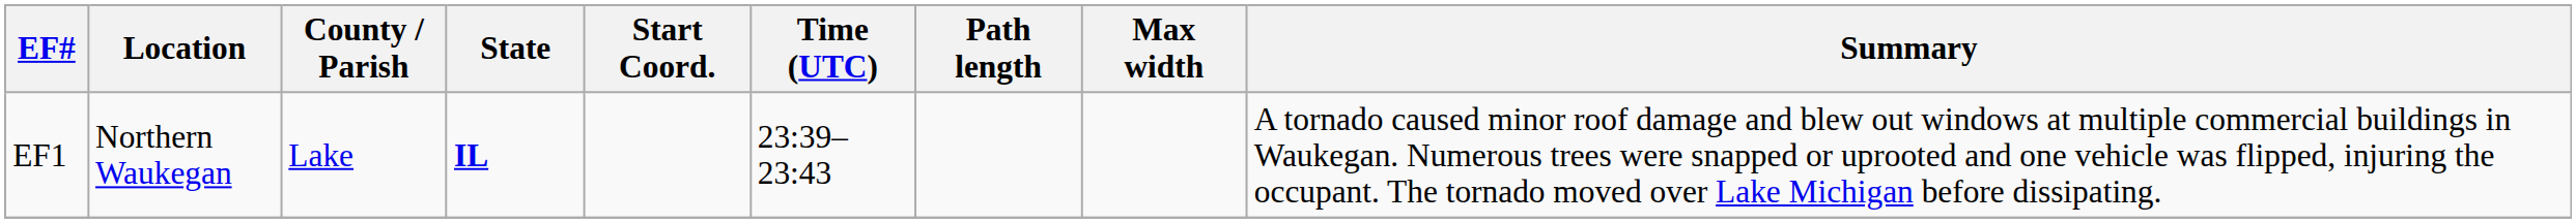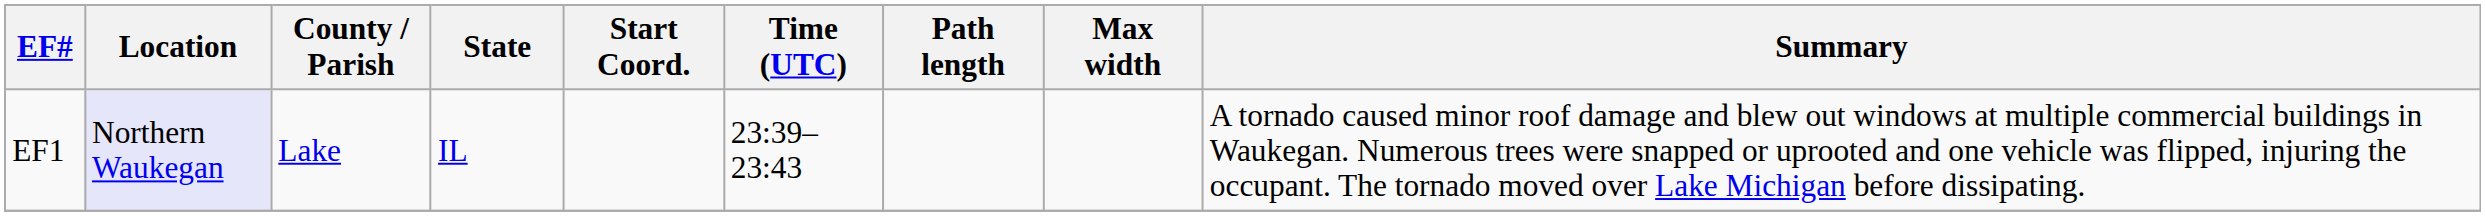EF1 | Location: no background -> lavender background
EF1 | State: bold -> normal
